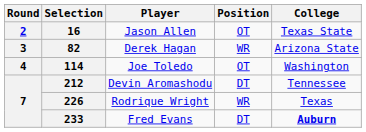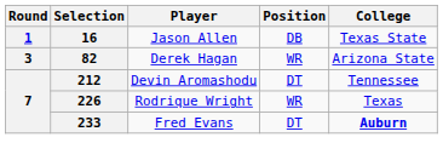16 | Round: 2 -> 1
16 | Position: OT -> DB
- row: 4 | 114 | Joe Toledo | OT | Washington
